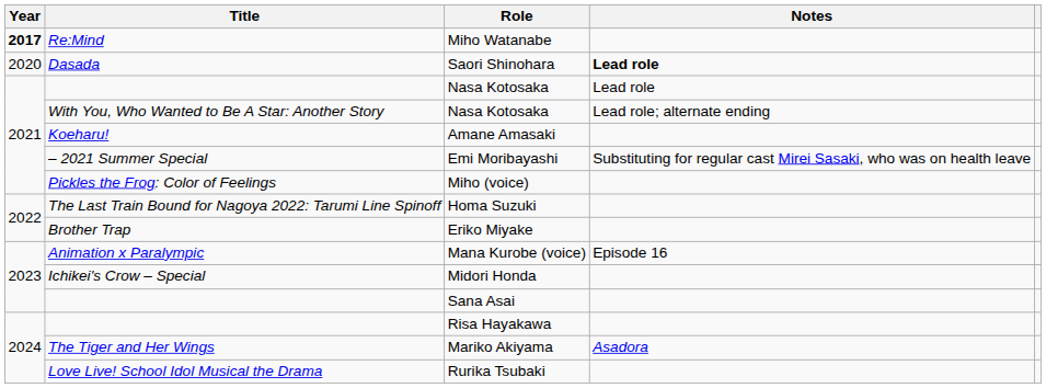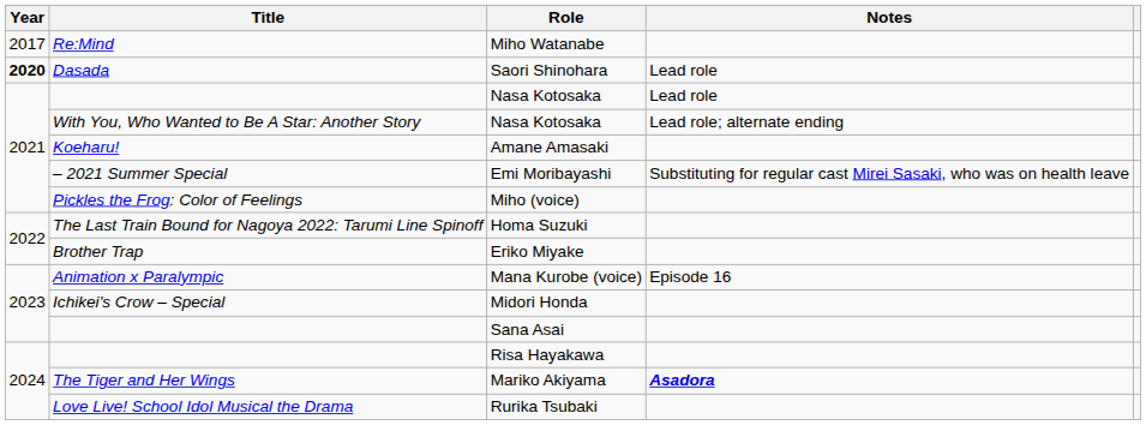Miho Watanabe | Year: bold -> normal
Saori Shinohara | Year: normal -> bold
Saori Shinohara | Notes: bold -> normal
Mariko Akiyama | Notes: normal -> bold
